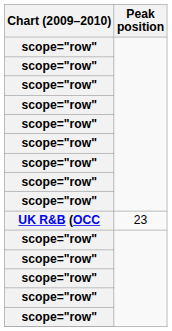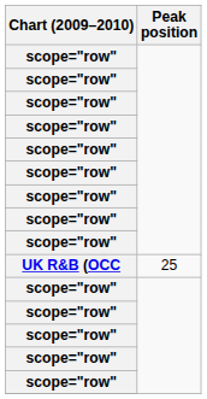UK R&B (OCC | Peak position: 23 -> 25
